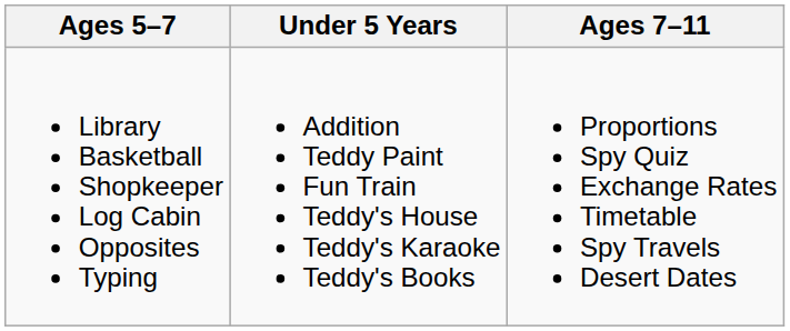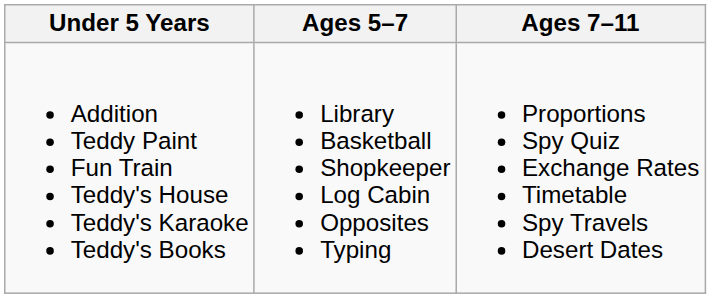columns swapped: Under 5 Years <-> Ages 5–7
